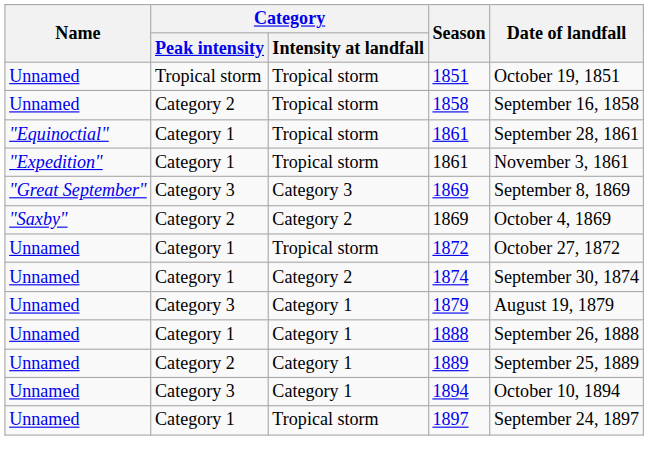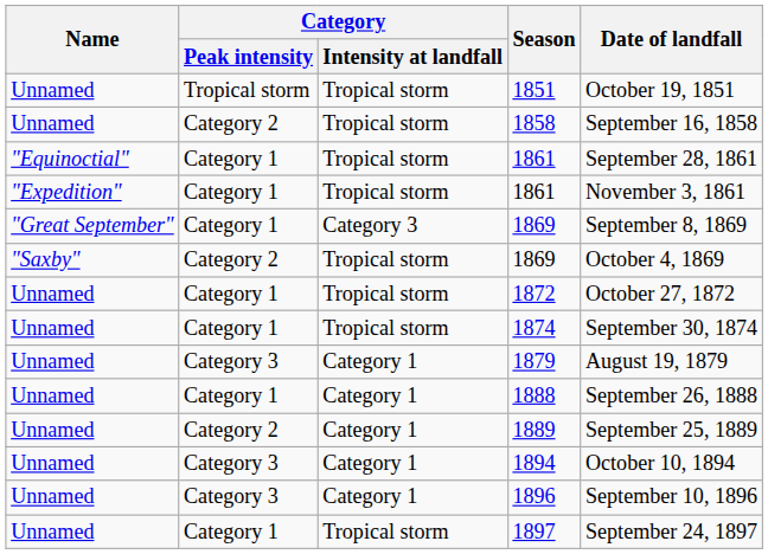"Great September" / 1869 | Category / Peak intensity: Category 3 -> Category 1
"Saxby" / 1869 | Category / Intensity at landfall: Category 2 -> Tropical storm
1874 | Category / Intensity at landfall: Category 2 -> Tropical storm
+ row: Unnamed | Category 3 | Category 1 | 1896 | September 10, 1896
